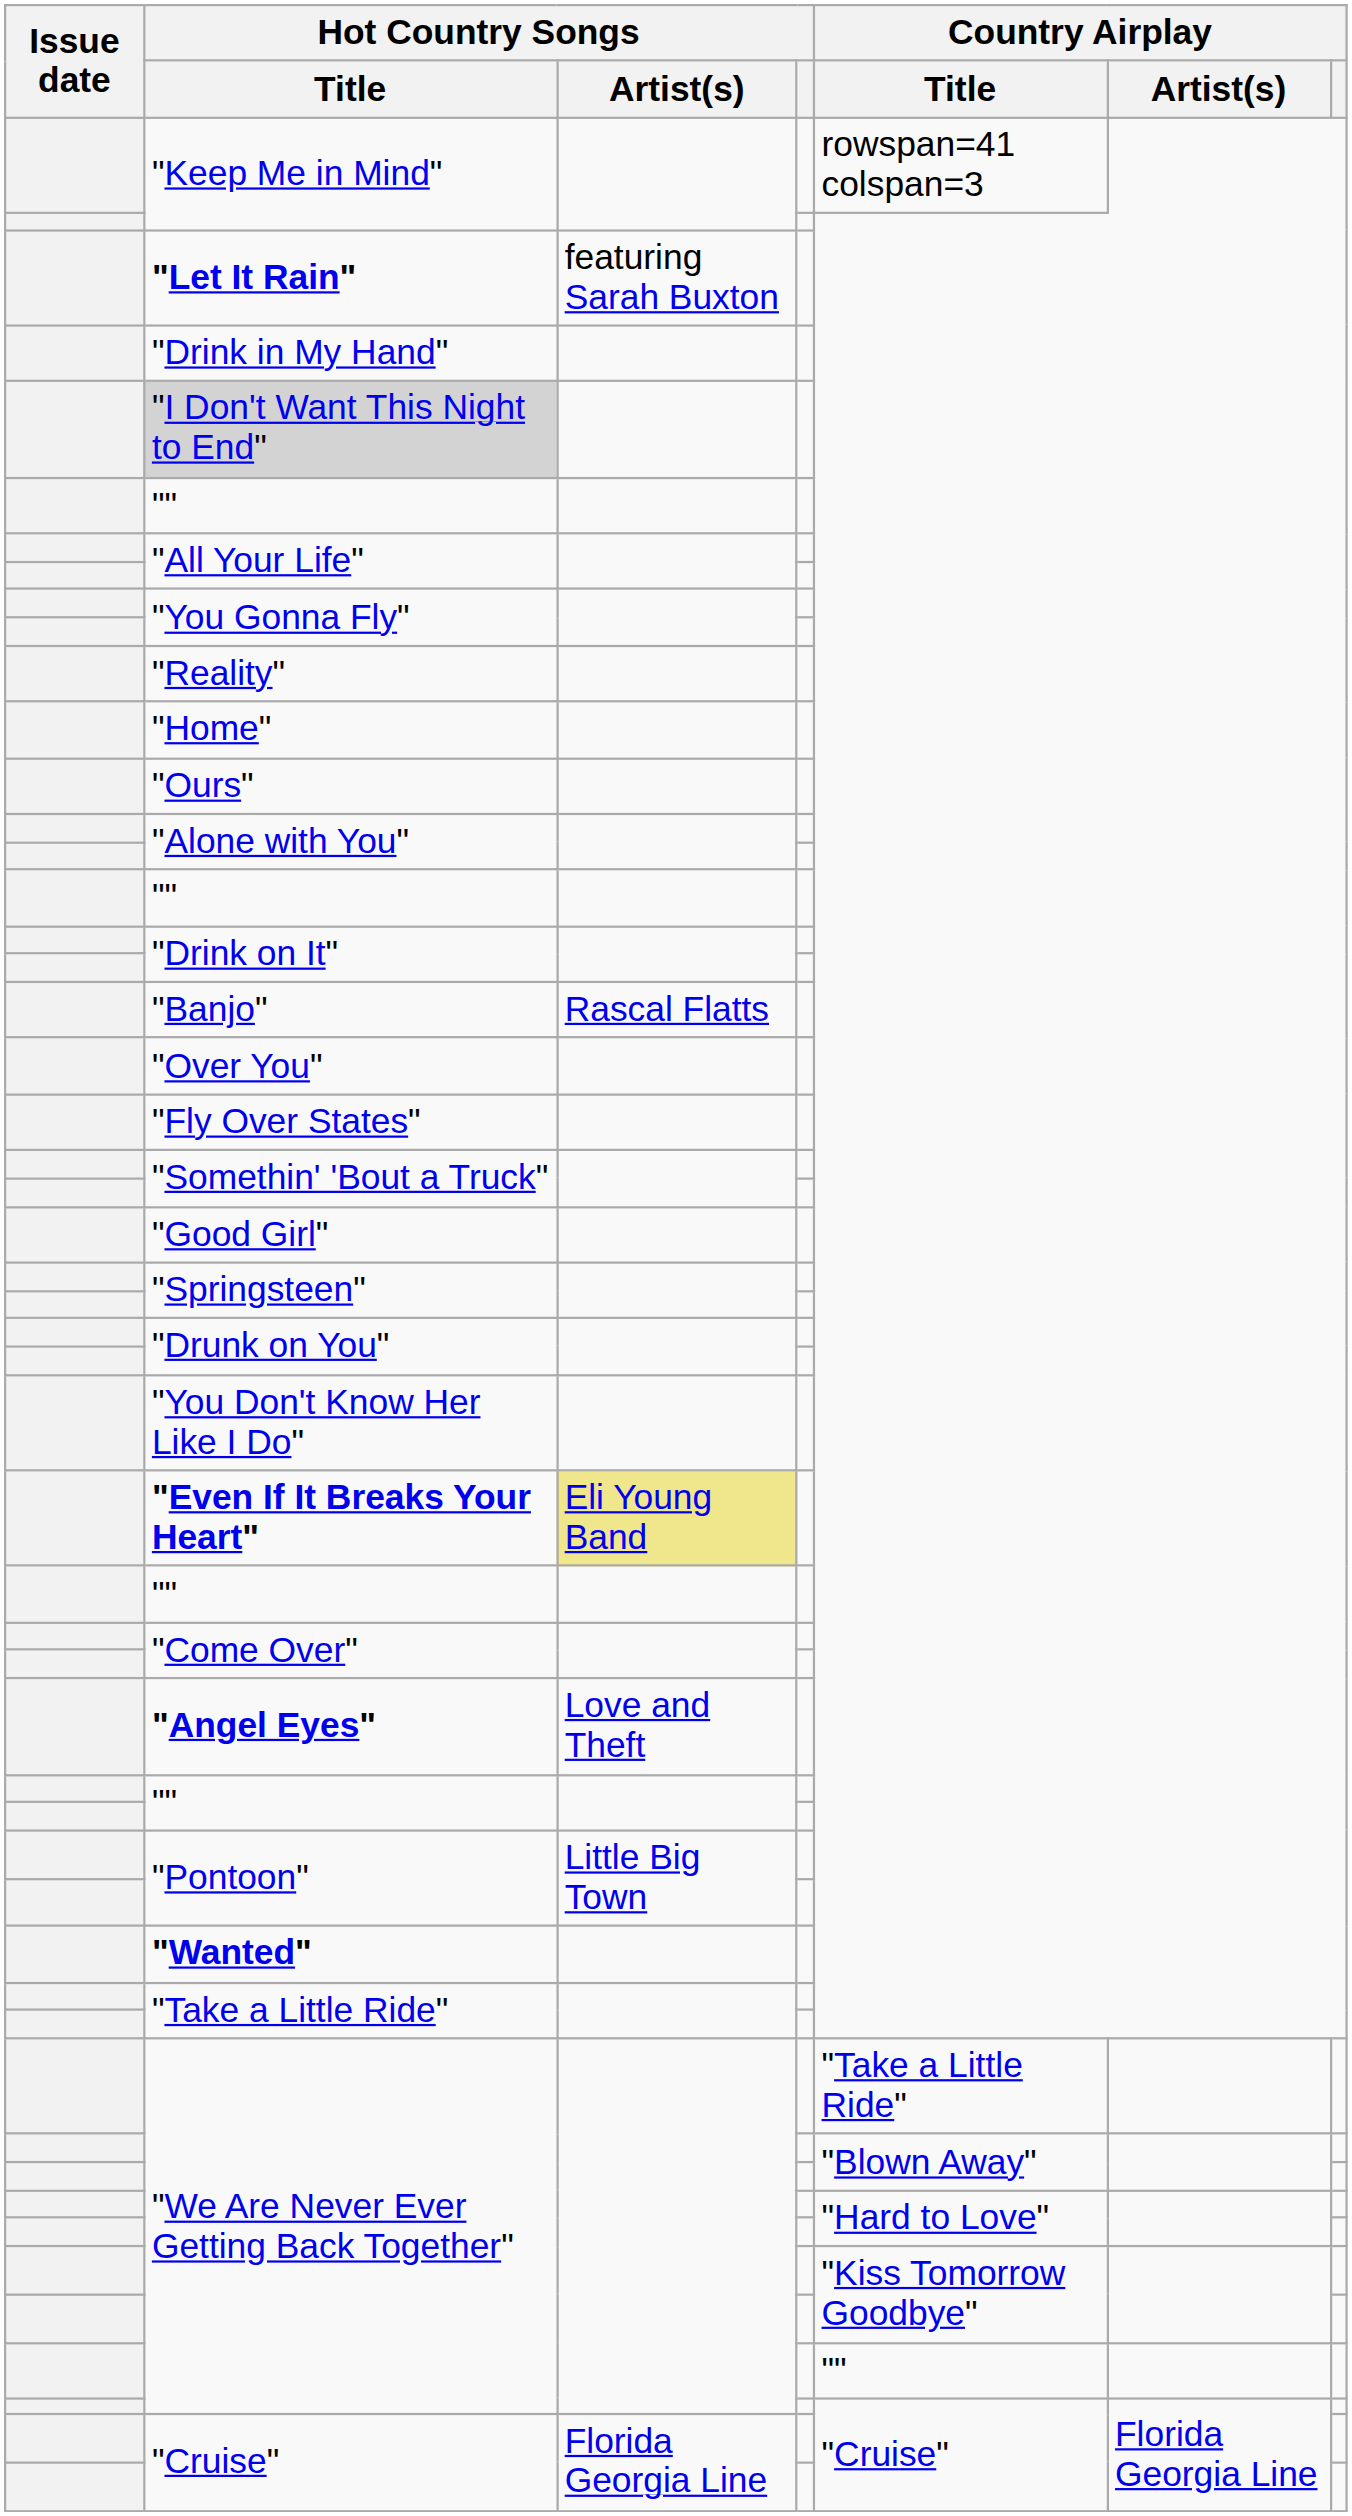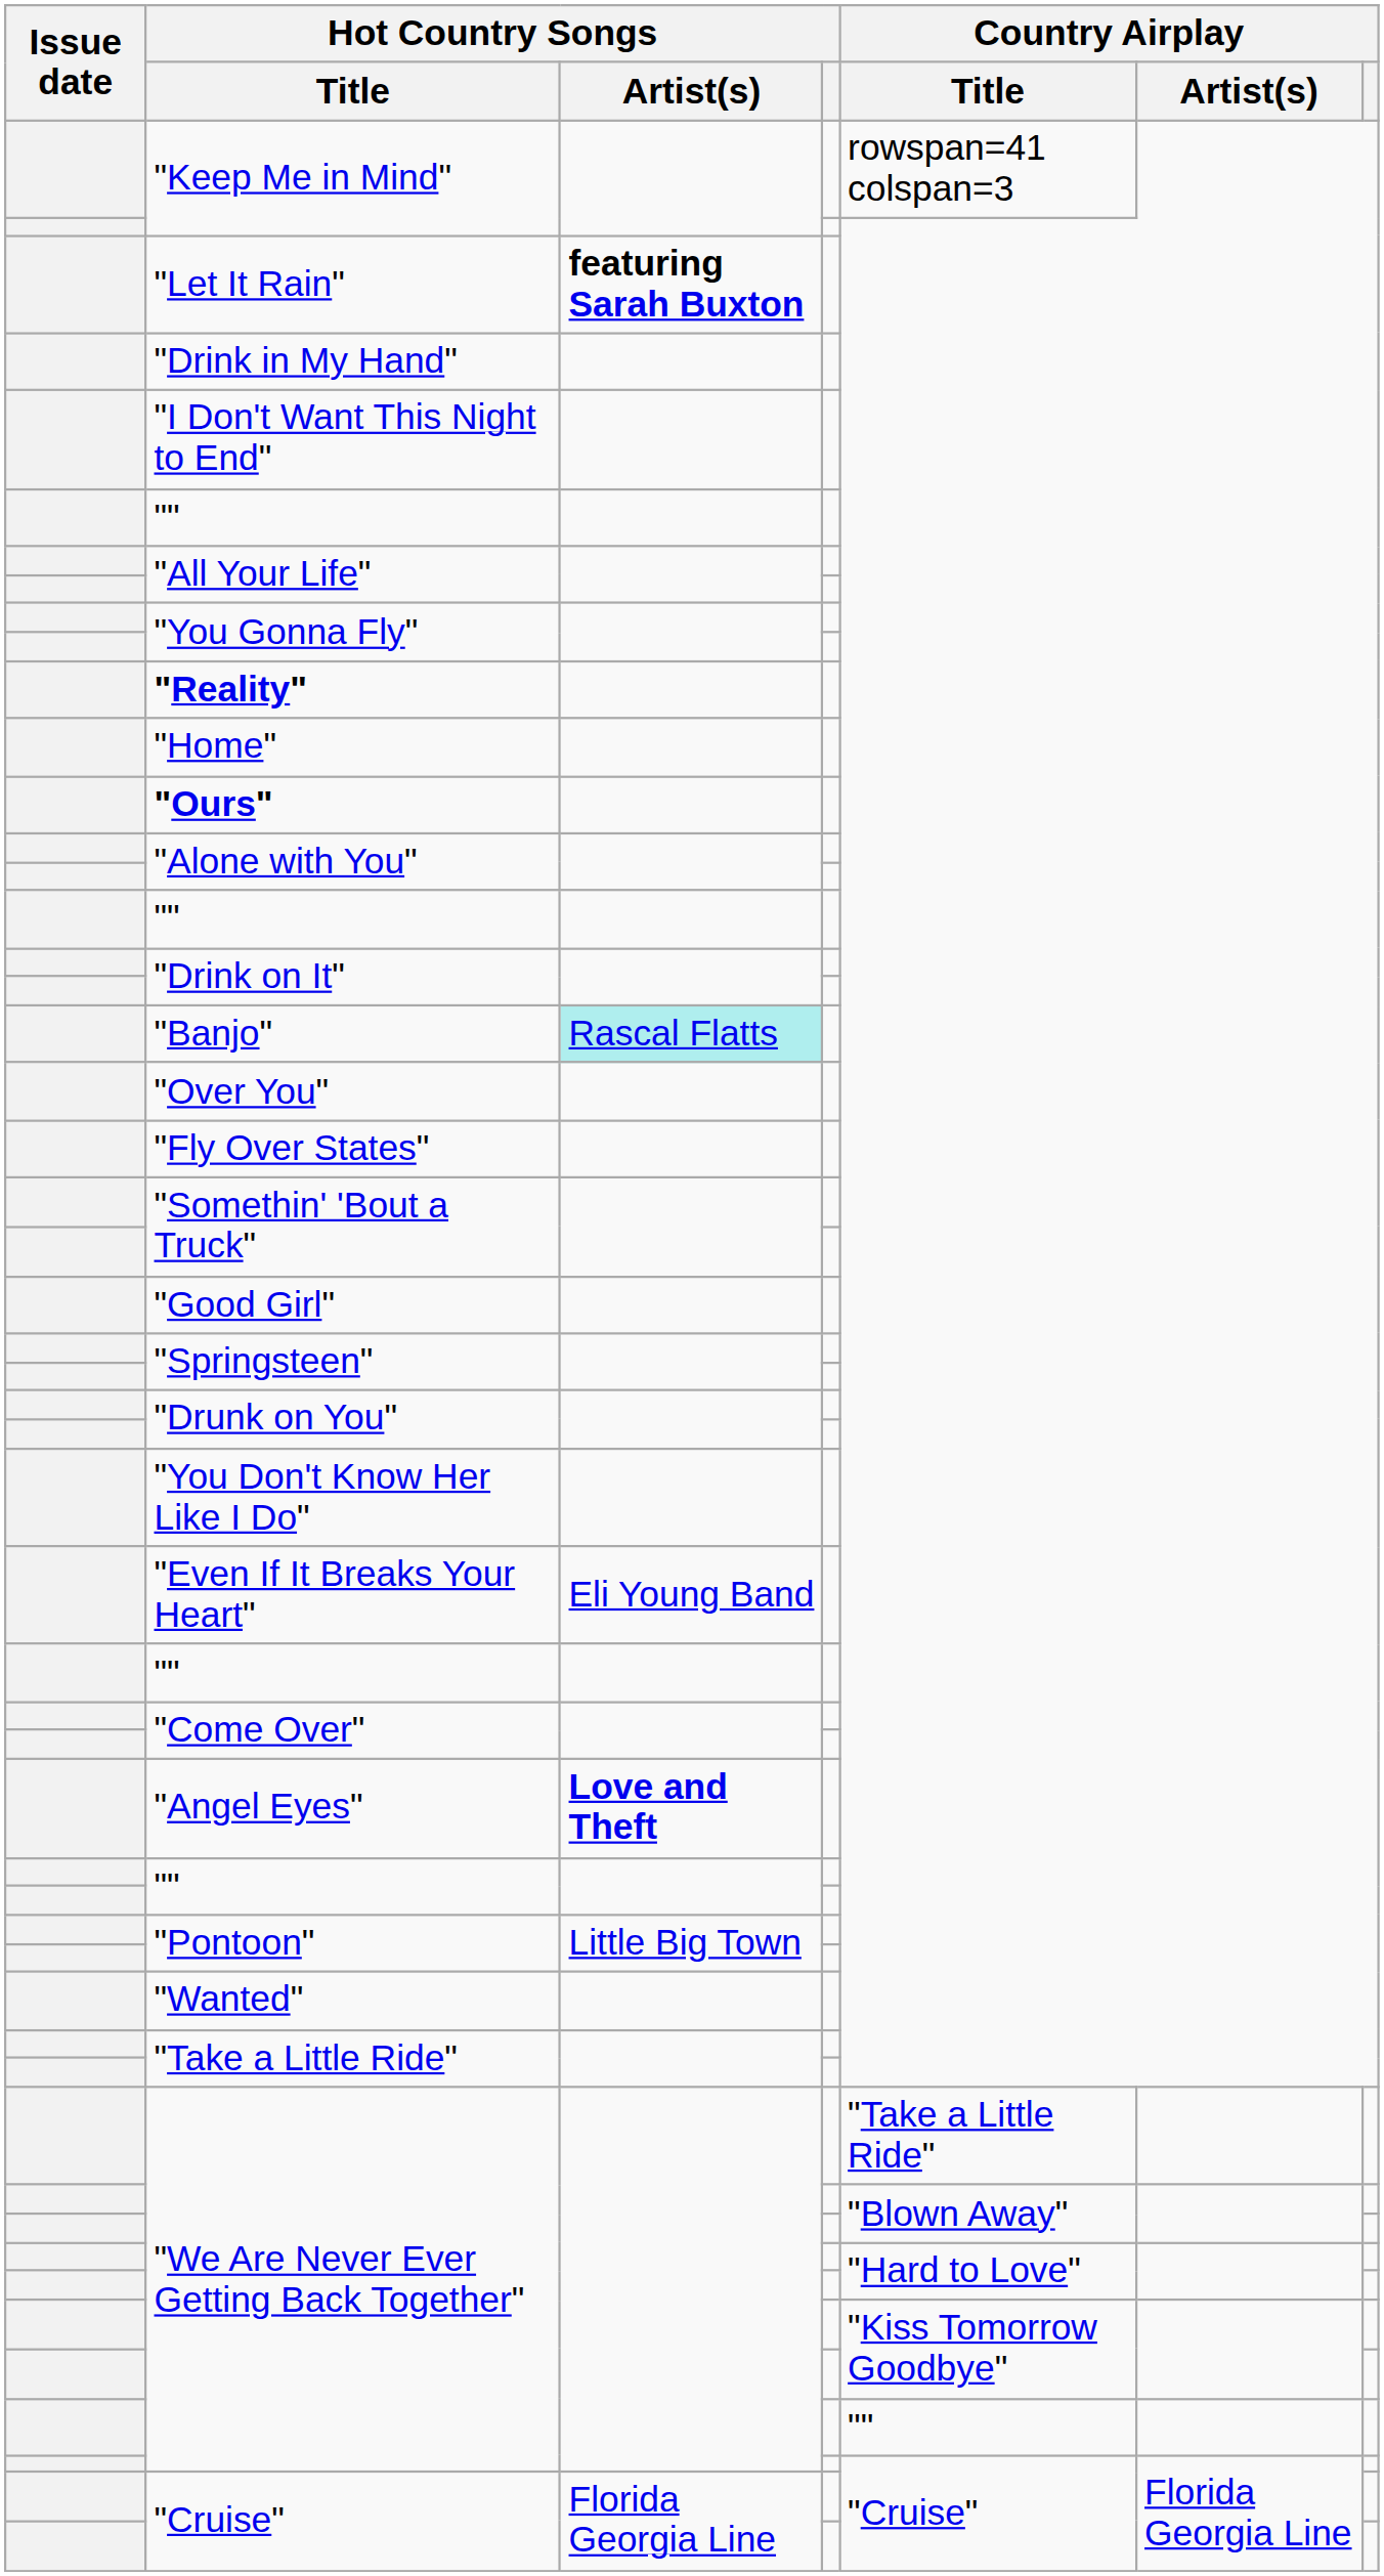"Let It Rain" | Hot Country Songs / Title: bold -> normal
"Let It Rain" | Hot Country Songs / Artist(s): normal -> bold
"I Don't Want This Night to End" | Hot Country Songs / Title: lightgrey background -> no background
"Reality" | Hot Country Songs / Title: normal -> bold
"Ours" | Hot Country Songs / Title: normal -> bold
"Banjo" | Hot Country Songs / Artist(s): no background -> paleturquoise background
"Even If It Breaks Your Heart" | Hot Country Songs / Title: bold -> normal
"Even If It Breaks Your Heart" | Hot Country Songs / Artist(s): khaki background -> no background
"Angel Eyes" | Hot Country Songs / Title: bold -> normal
"Angel Eyes" | Hot Country Songs / Artist(s): normal -> bold
"Wanted" | Hot Country Songs / Title: bold -> normal
